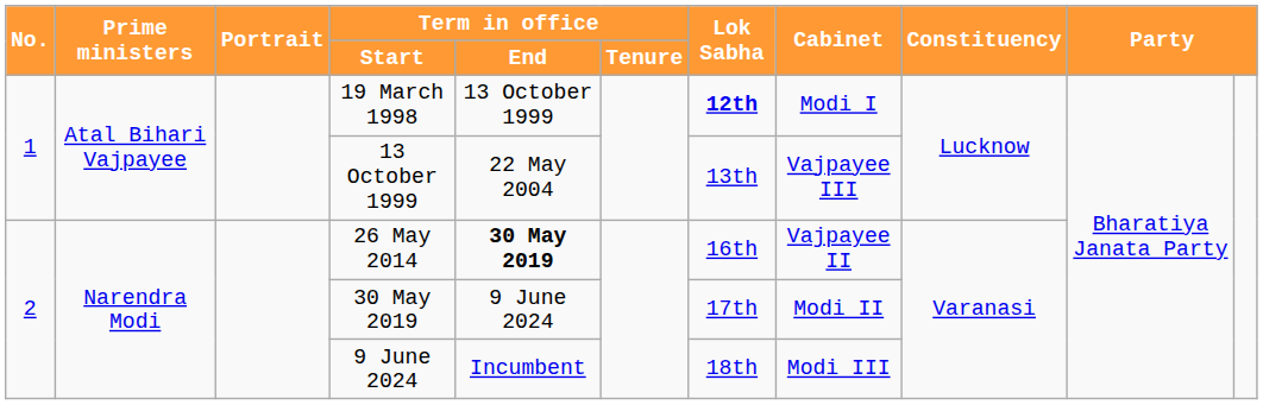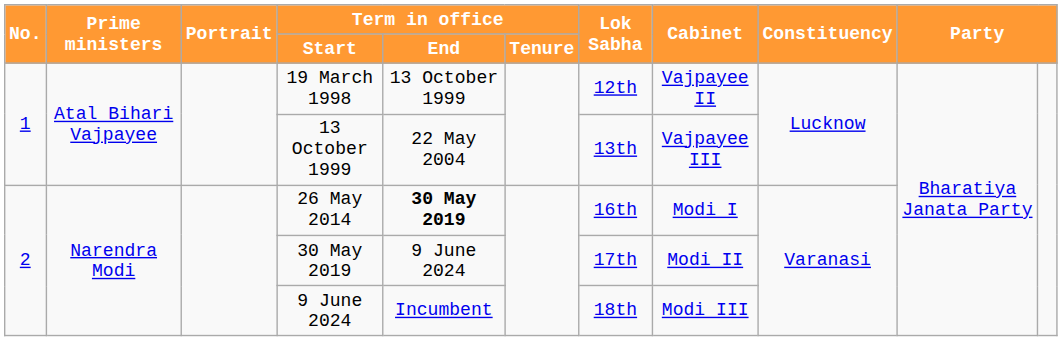19 March 1998 | Lok Sabha: bold -> normal
19 March 1998 | Cabinet: Modi I -> Vajpayee II
26 May 2014 | Cabinet: Vajpayee II -> Modi I
